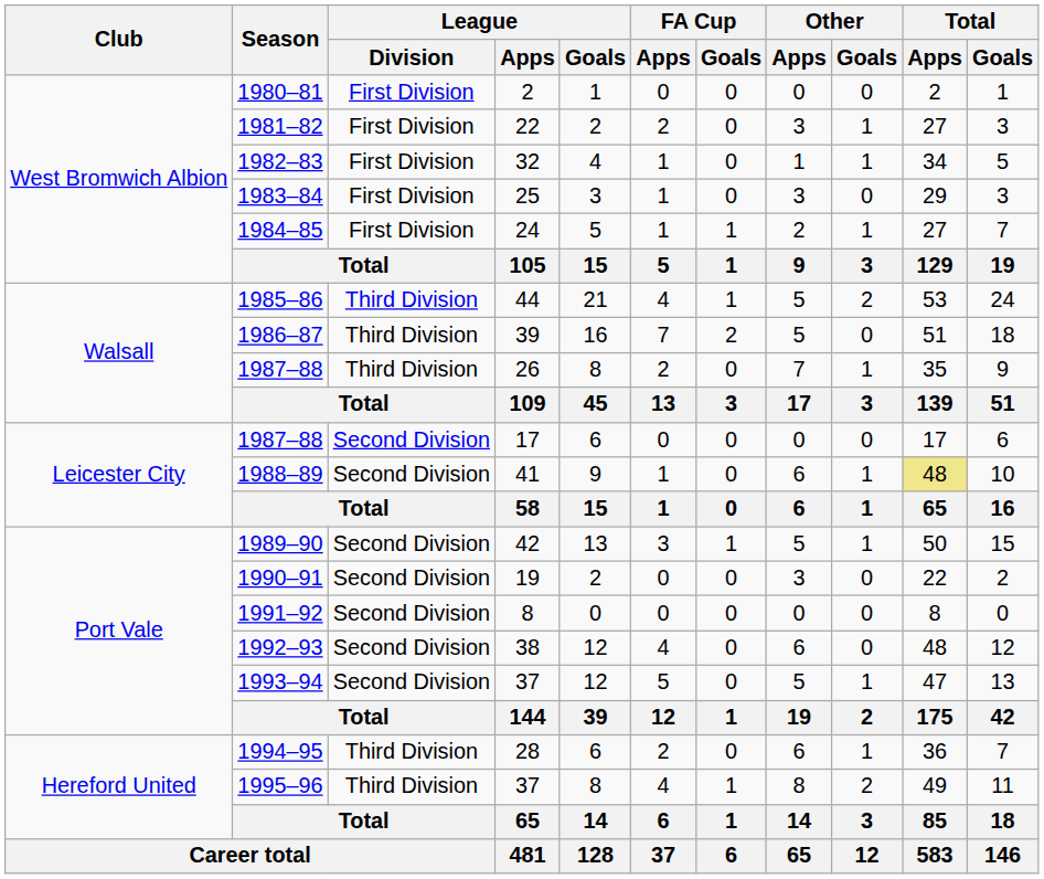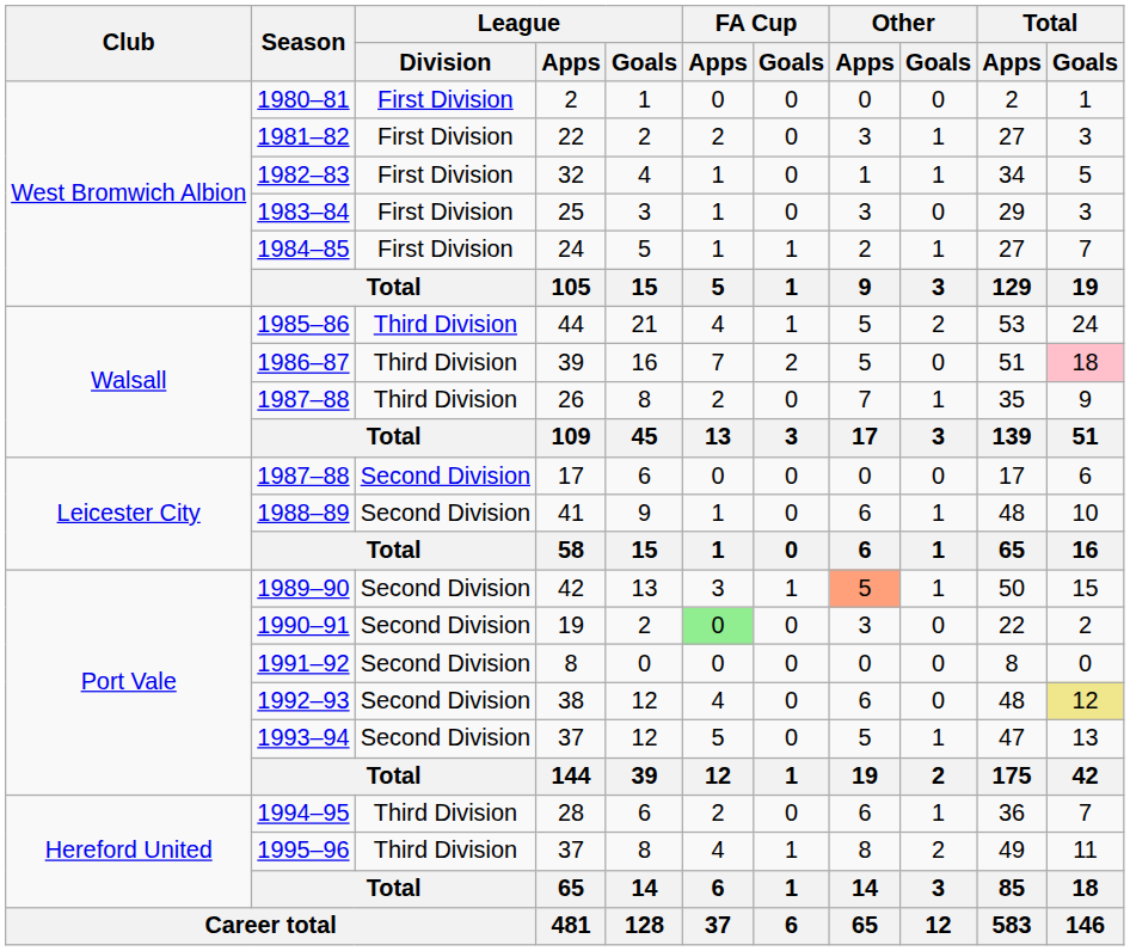1986–87 | Total / Goals: no background -> pink background
1988–89 | Total / Apps: khaki background -> no background
1989–90 | Other / Apps: no background -> lightsalmon background
1990–91 | FA Cup / Apps: no background -> lightgreen background
1992–93 | Total / Goals: no background -> khaki background
